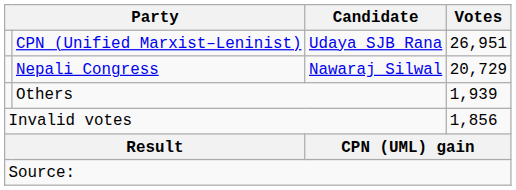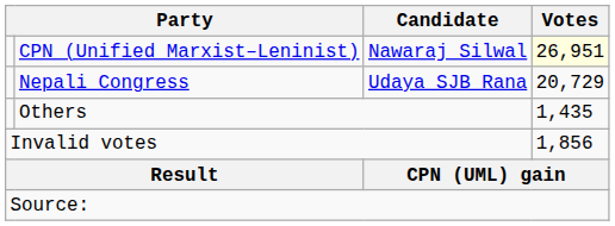CPN (Unified Marxist–Leninist) | Candidate: Udaya SJB Rana -> Nawaraj Silwal
CPN (Unified Marxist–Leninist) | Votes: no background -> lightyellow background
Nepali Congress | Candidate: Nawaraj Silwal -> Udaya SJB Rana
Others | Votes: 1,939 -> 1,435
